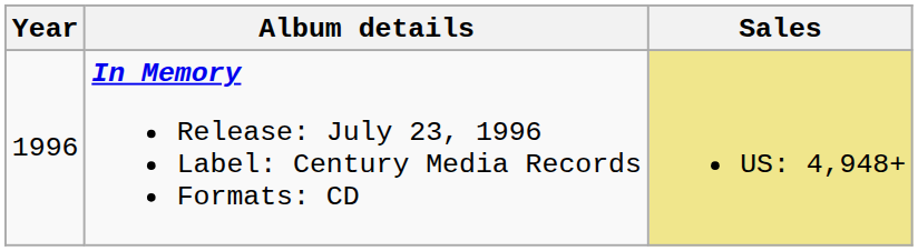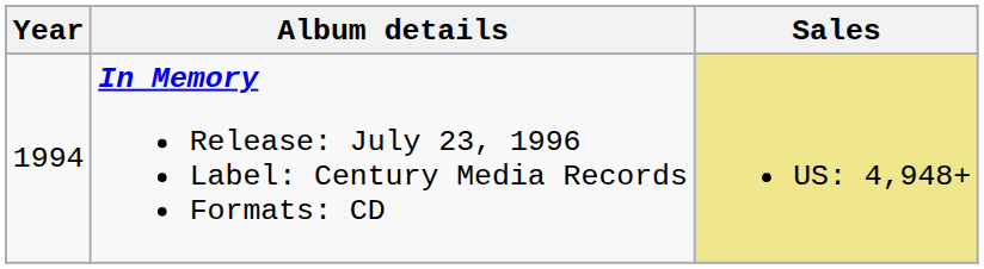row 2 | Year: 1996 -> 1994
